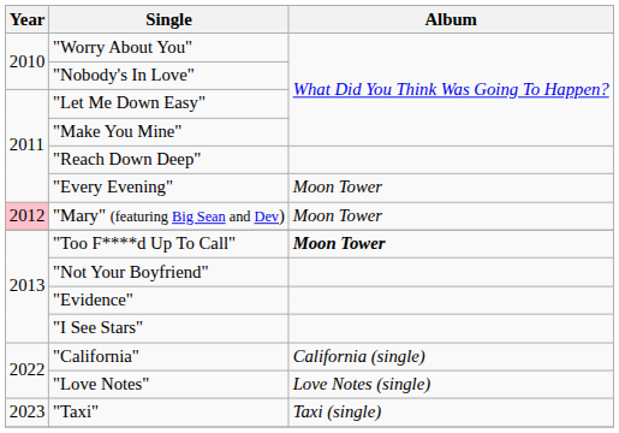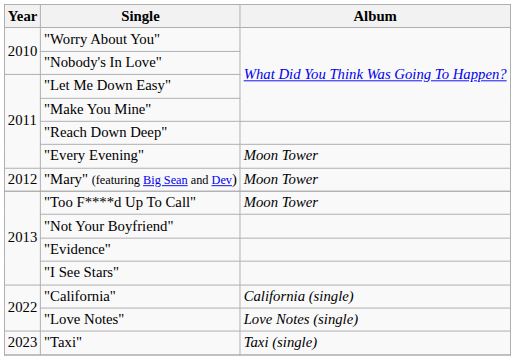"Mary" (featuring Big Sean and Dev) | Year: pink background -> no background
"Too F****d Up To Call" | Album: bold -> normal
